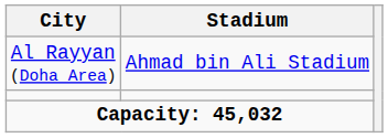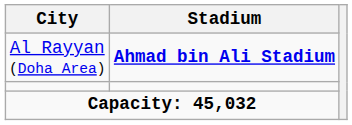Al Rayyan (Doha Area) | Stadium: normal -> bold
